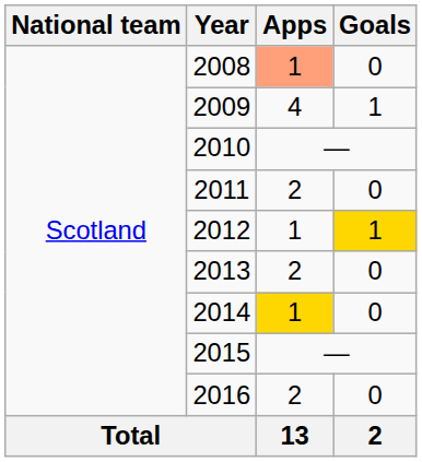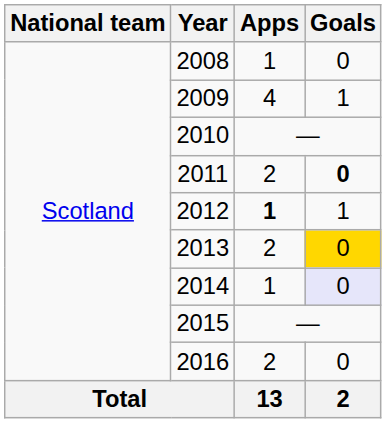2008 | Apps: lightsalmon background -> no background
2011 | Goals: normal -> bold
2012 | Apps: normal -> bold
2012 | Goals: gold background -> no background
2013 | Goals: no background -> gold background
2014 | Apps: gold background -> no background
2014 | Goals: no background -> lavender background
